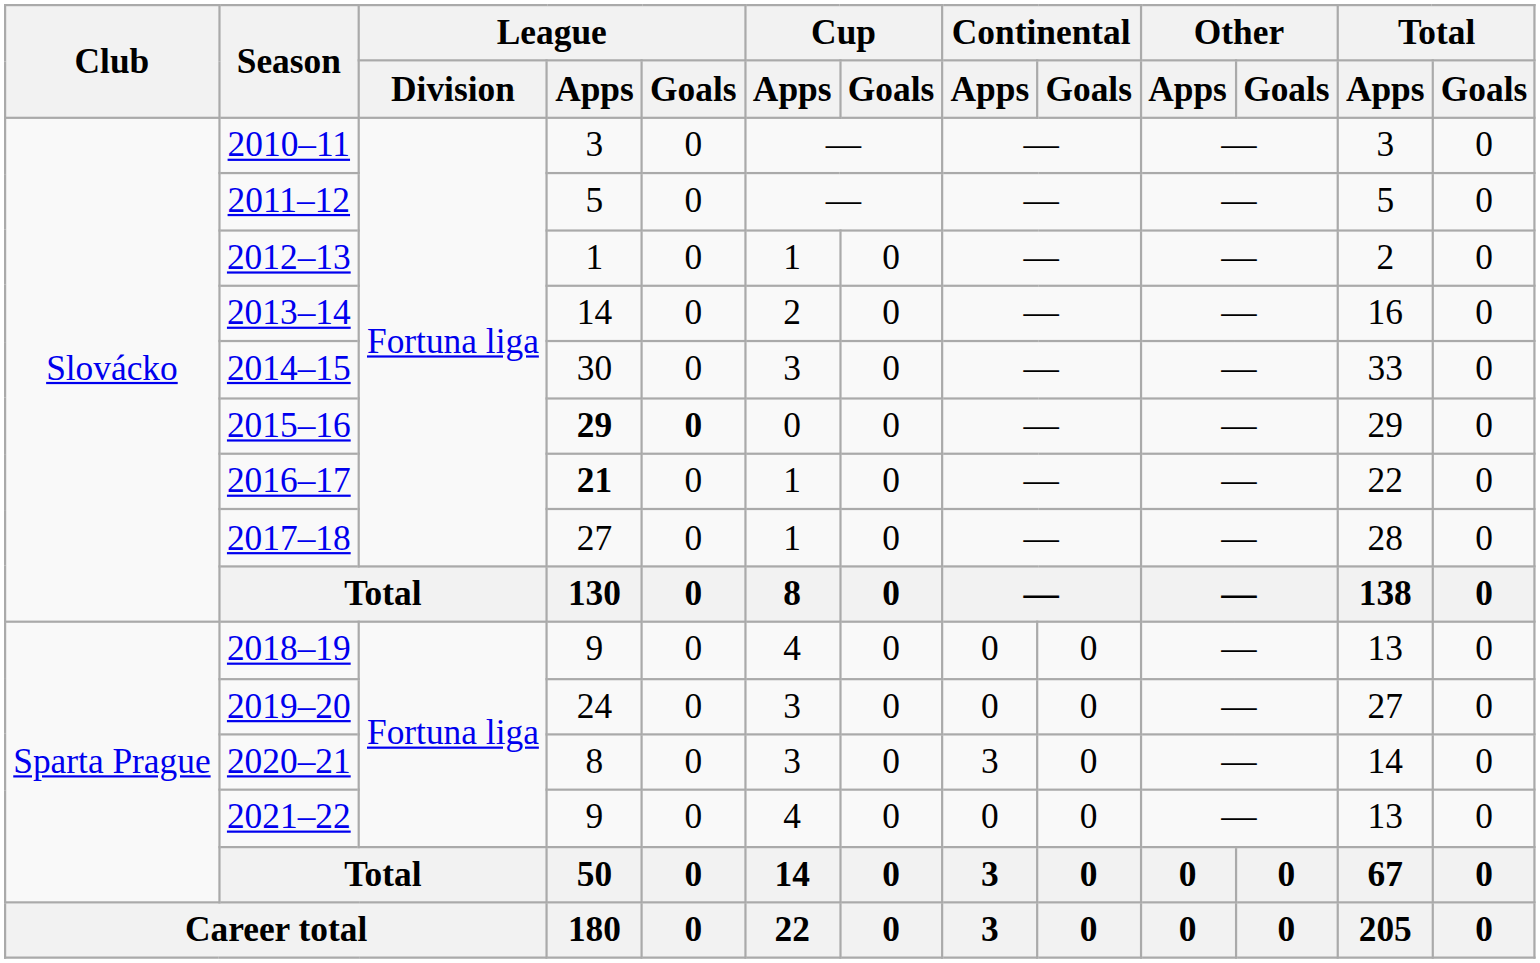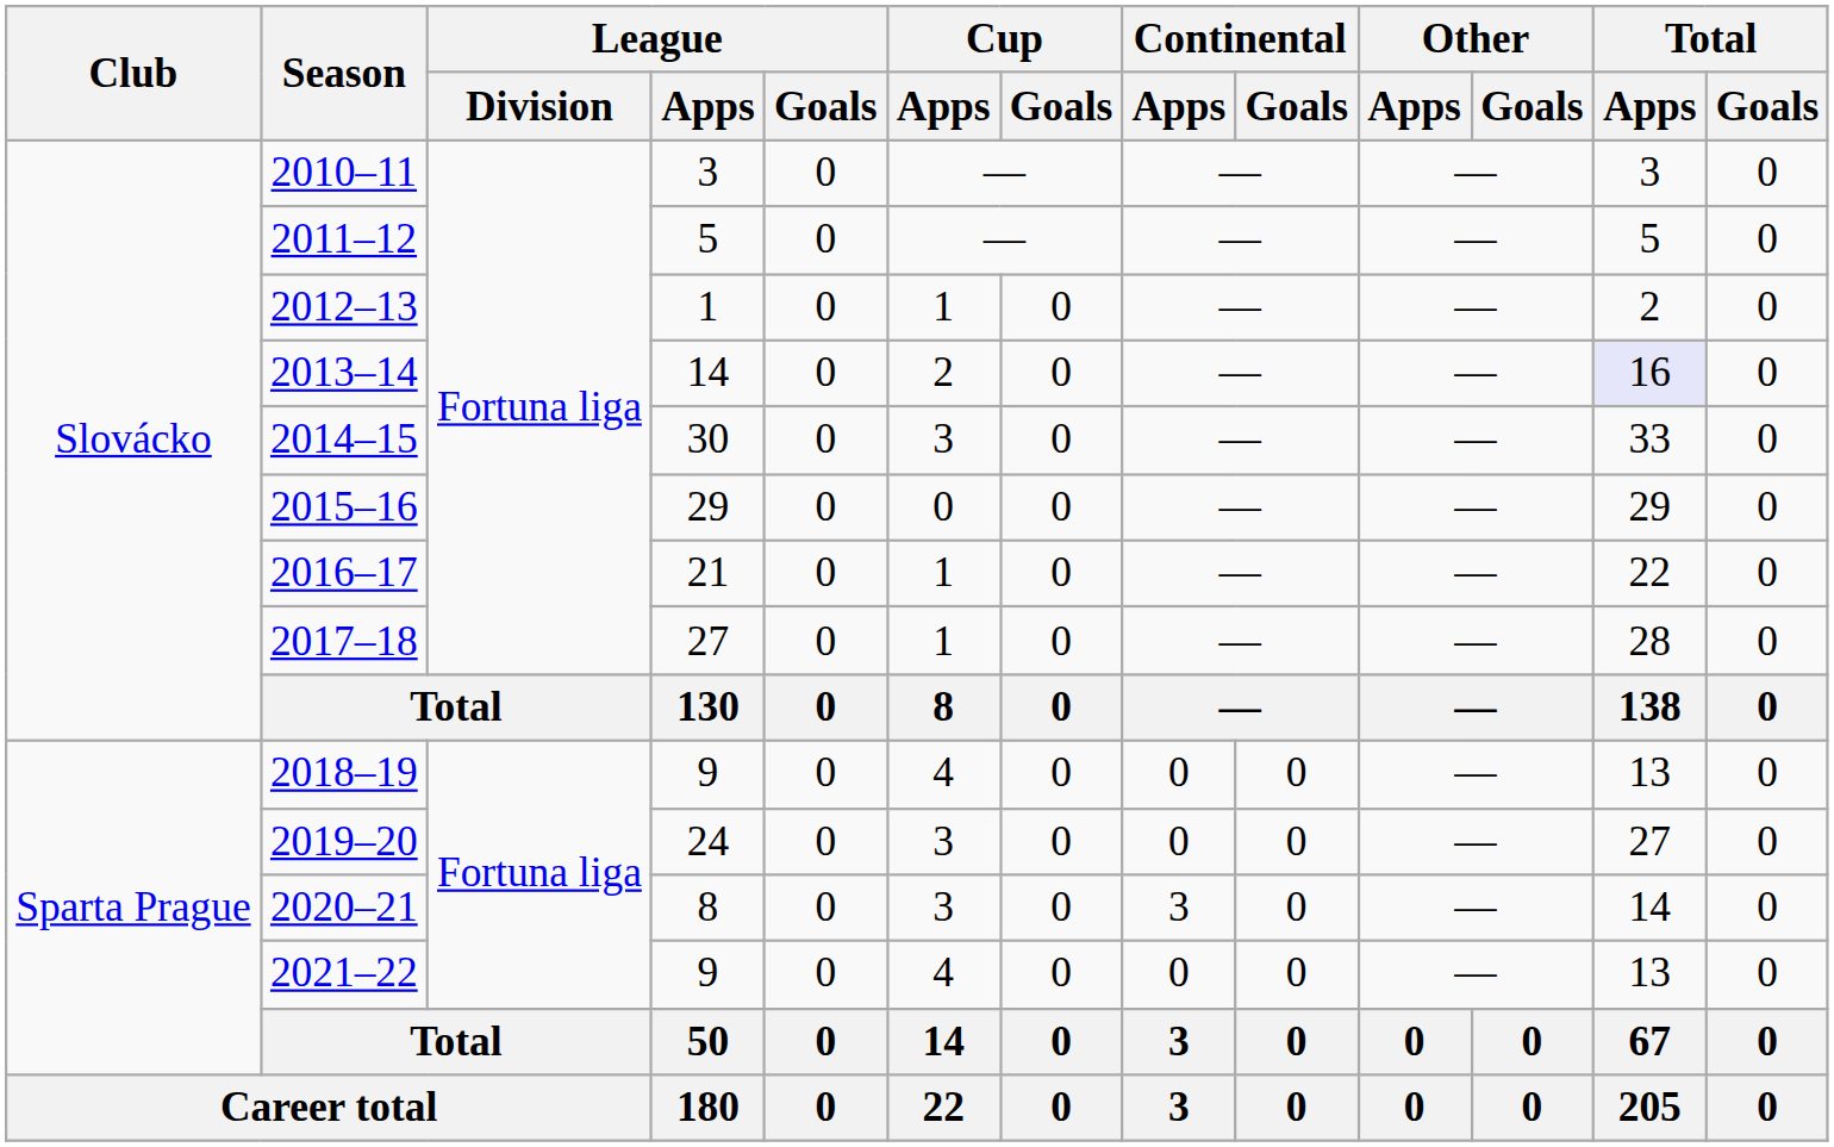2013–14 | Total / Apps: no background -> lavender background
2015–16 | League / Apps: bold -> normal
2015–16 | League / Goals: bold -> normal
2016–17 | League / Apps: bold -> normal
